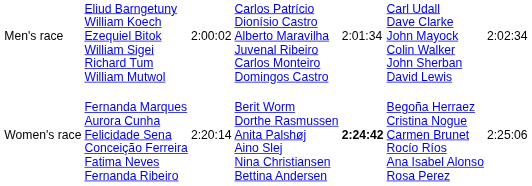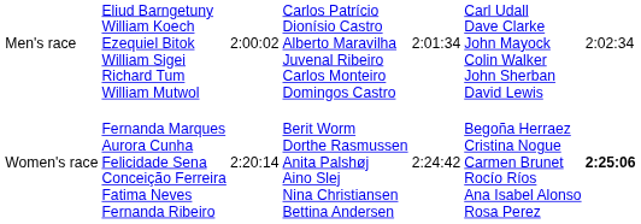Women's race | column 5: bold -> normal
Women's race | column 7: normal -> bold
